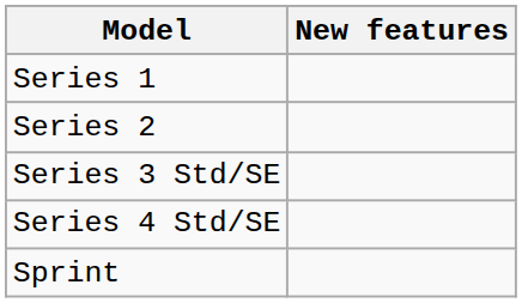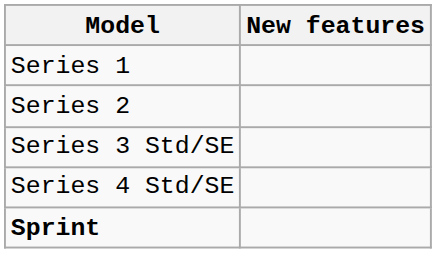Sprint | Model: normal -> bold
